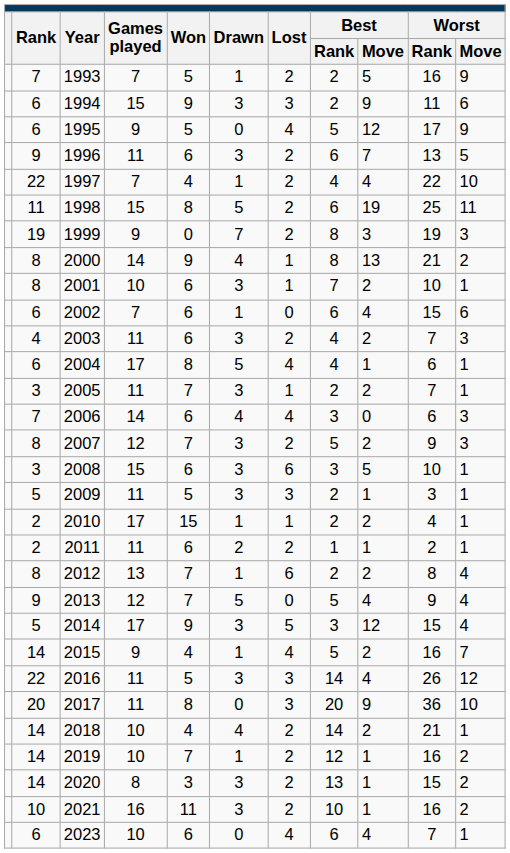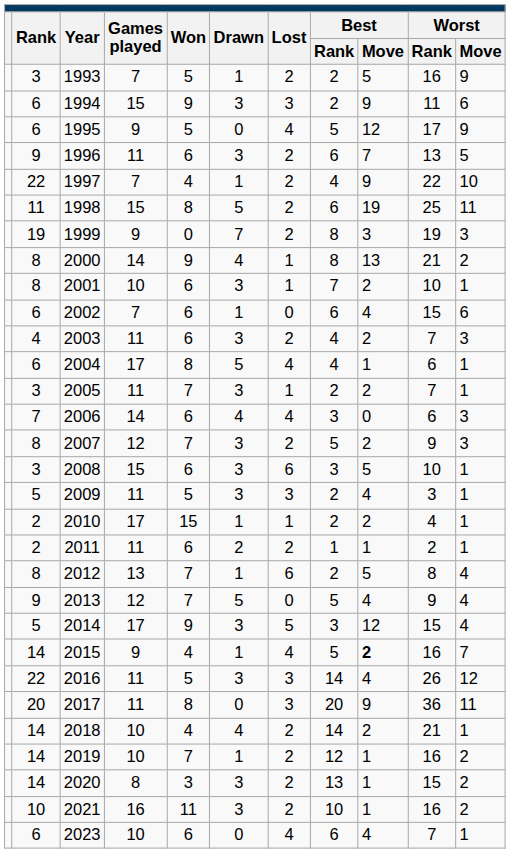1993 | Rank: 7 -> 3
1997 | Best / Move: 4 -> 9
2009 | Best / Move: 1 -> 4
2012 | Best / Move: 2 -> 5
2015 | Best / Move: normal -> bold
2017 | Worst / Move: 10 -> 11
